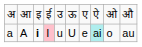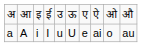a | column 3: bold -> normal
a | column 4: pink background -> no background
a | column 8: paleturquoise background -> no background
